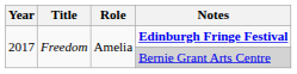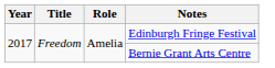Edinburgh Fringe Festival | Notes: bold -> normal
Bernie Grant Arts Centre | Notes: lightgrey background -> no background
